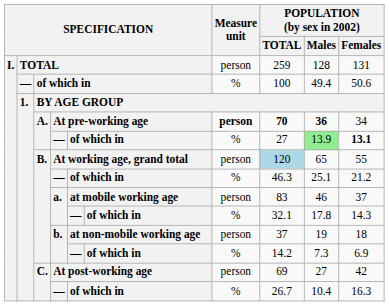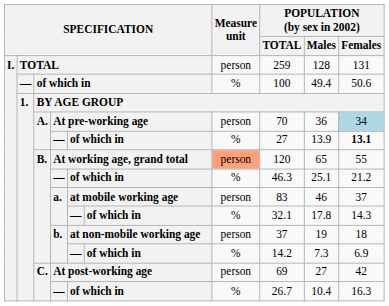At pre-working age | Measure unit: bold -> normal
At pre-working age | POPULATION (by sex in 2002) / TOTAL: bold -> normal
At pre-working age | POPULATION (by sex in 2002) / Males: bold -> normal
At pre-working age | POPULATION (by sex in 2002) / Females: no background -> lightblue background
A. / — | POPULATION (by sex in 2002) / Males: lightgreen background -> no background
At working age, grand total | Measure unit: no background -> lightsalmon background
At working age, grand total | POPULATION (by sex in 2002) / TOTAL: lightblue background -> no background
